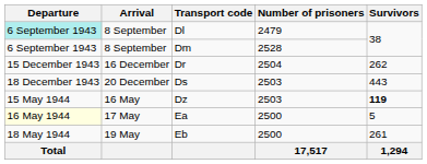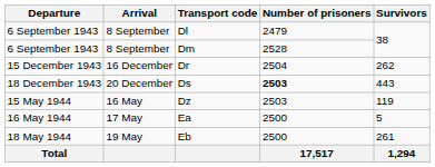Dl | Departure: paleturquoise background -> no background
Ds | Number of prisoners: normal -> bold
Dz | Survivors: bold -> normal
Ea | Departure: lightyellow background -> no background
